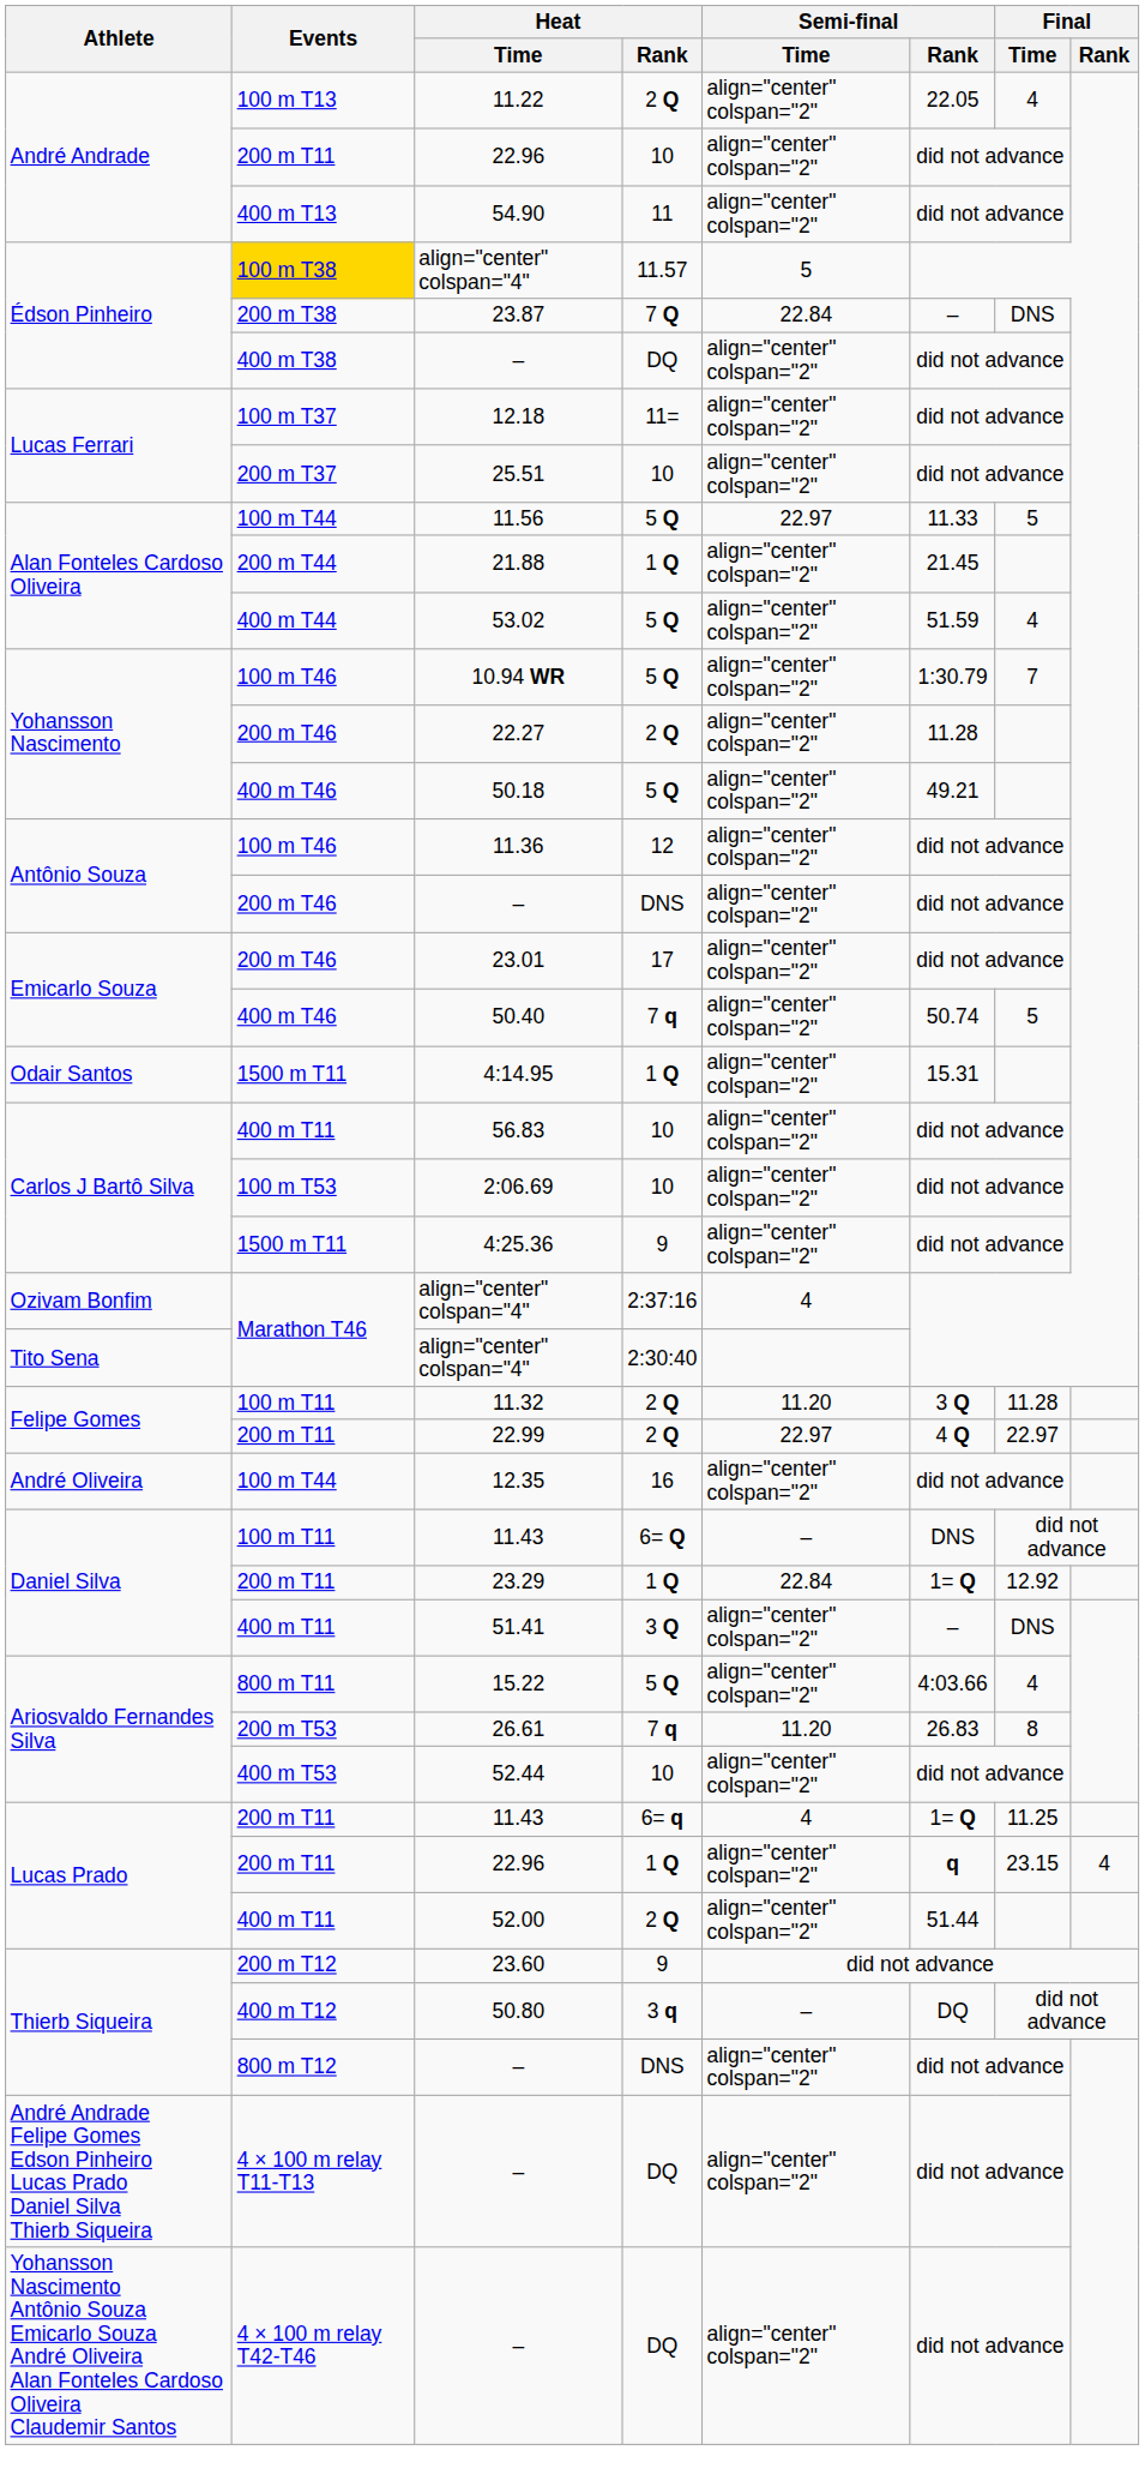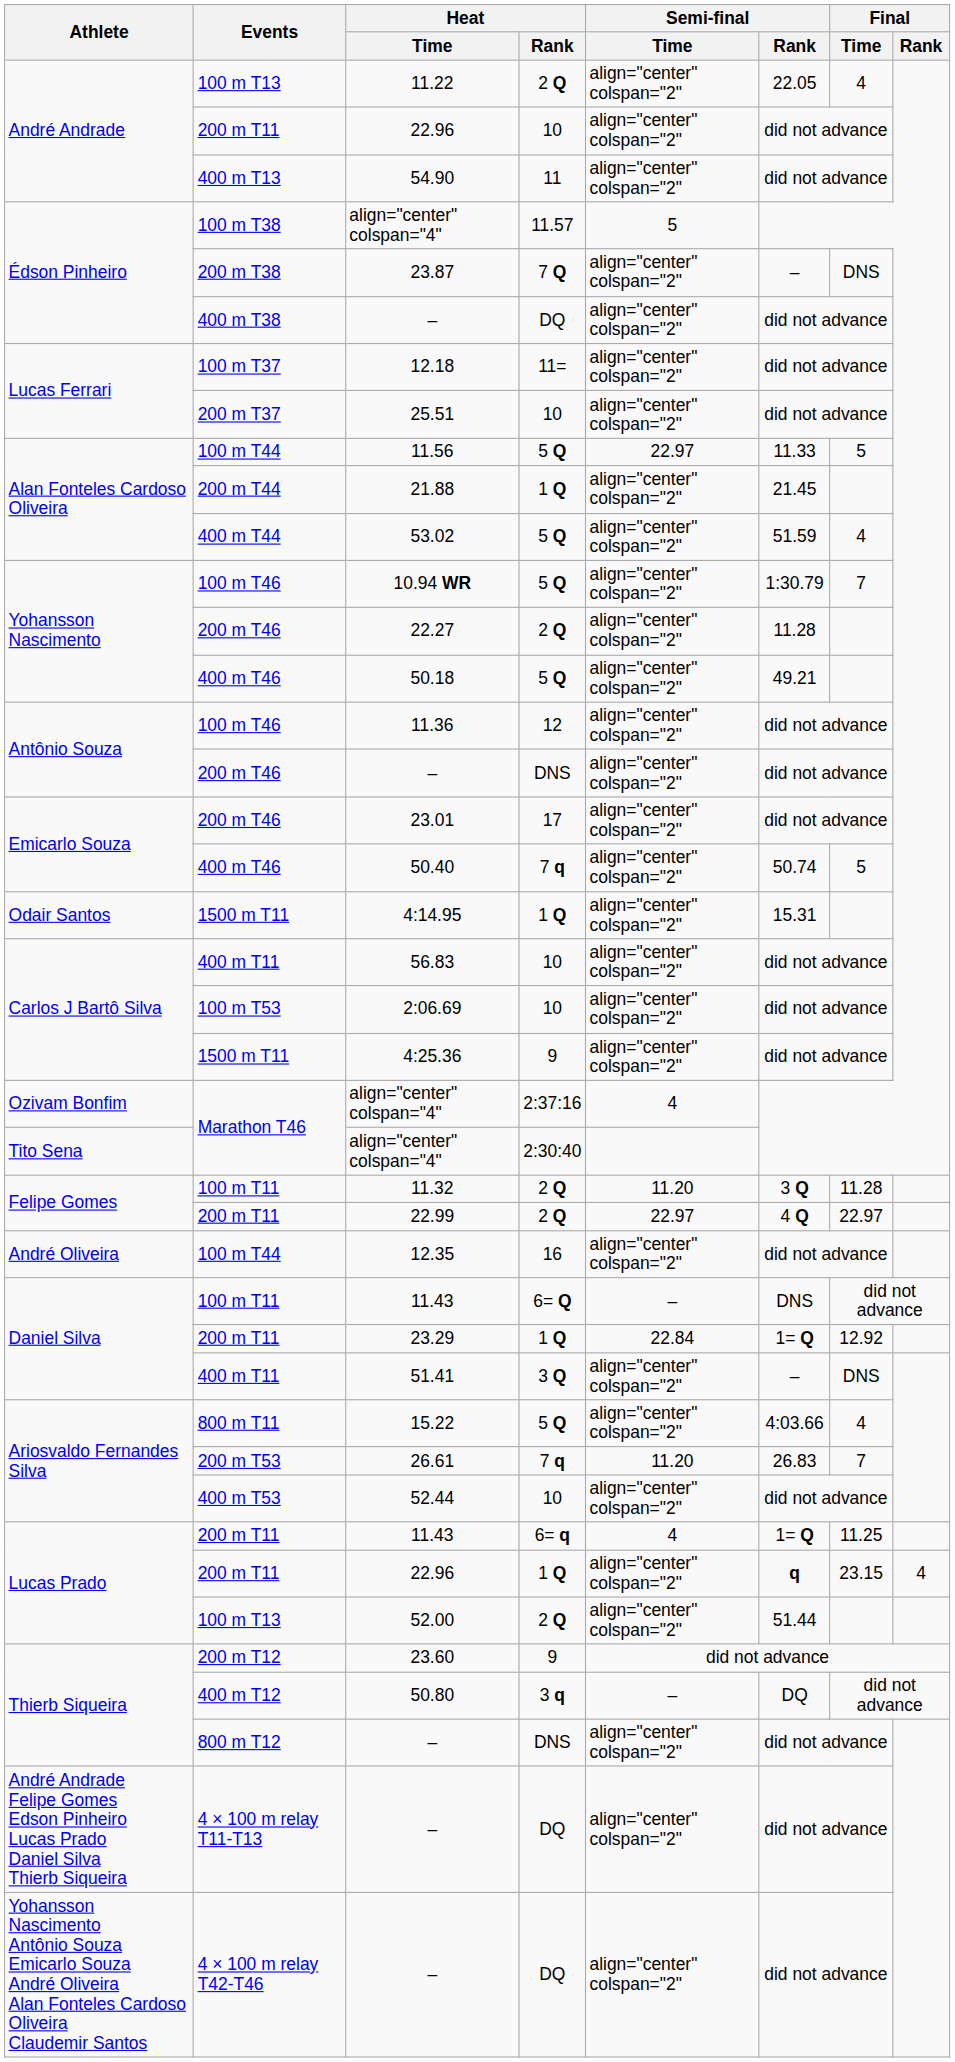Édson Pinheiro / align="center" colspan="4" | Events: gold background -> no background
23.87 | Semi-final / Time: 22.84 -> align="center" colspan="2"
26.61 | Final / Time: 8 -> 7
52.00 | Events: 400 m T11 -> 100 m T13
